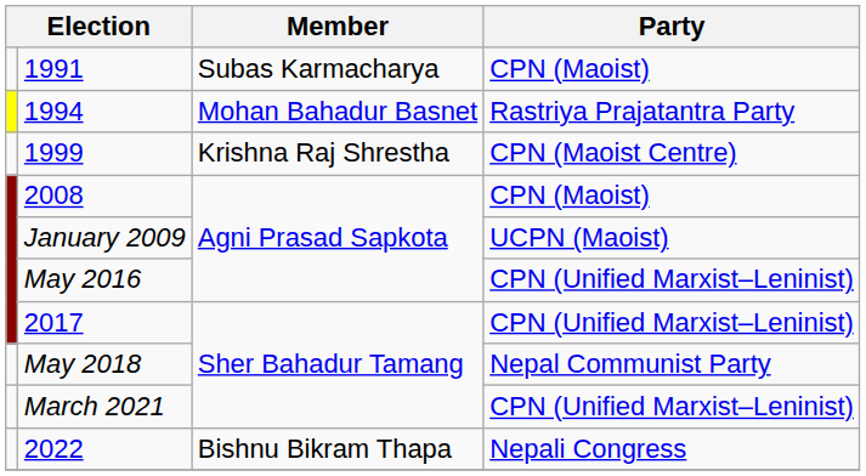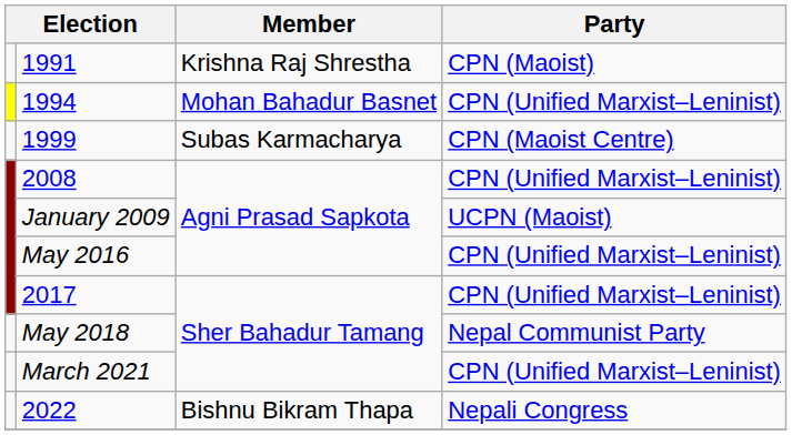1991 | Member: Subas Karmacharya -> Krishna Raj Shrestha
1994 | Party: Rastriya Prajatantra Party -> CPN (Unified Marxist–Leninist)
1999 | Member: Krishna Raj Shrestha -> Subas Karmacharya
2008 | Party: CPN (Maoist) -> CPN (Unified Marxist–Leninist)
